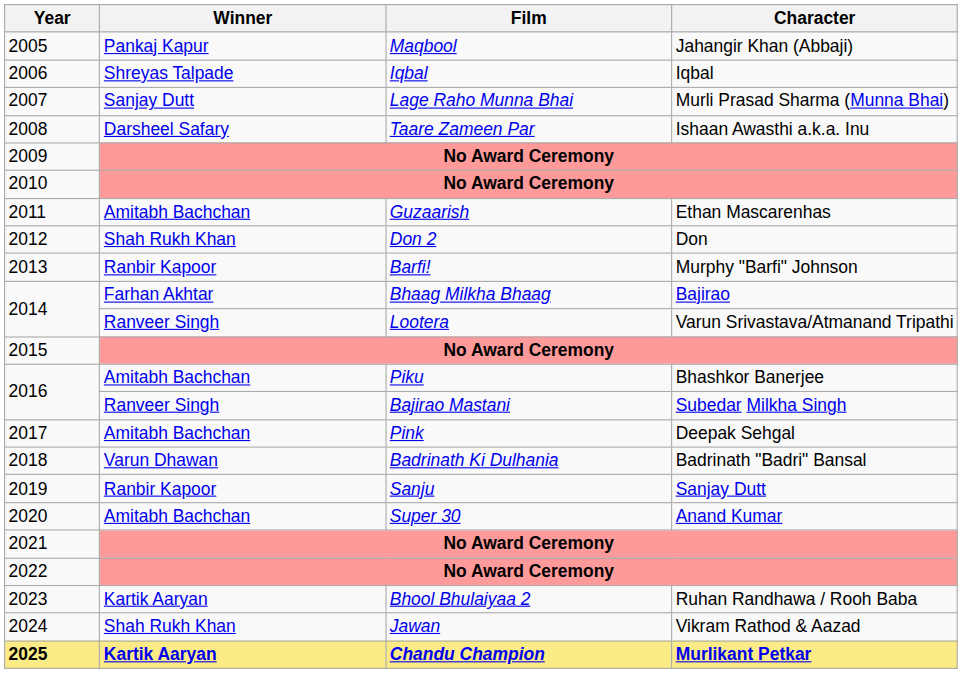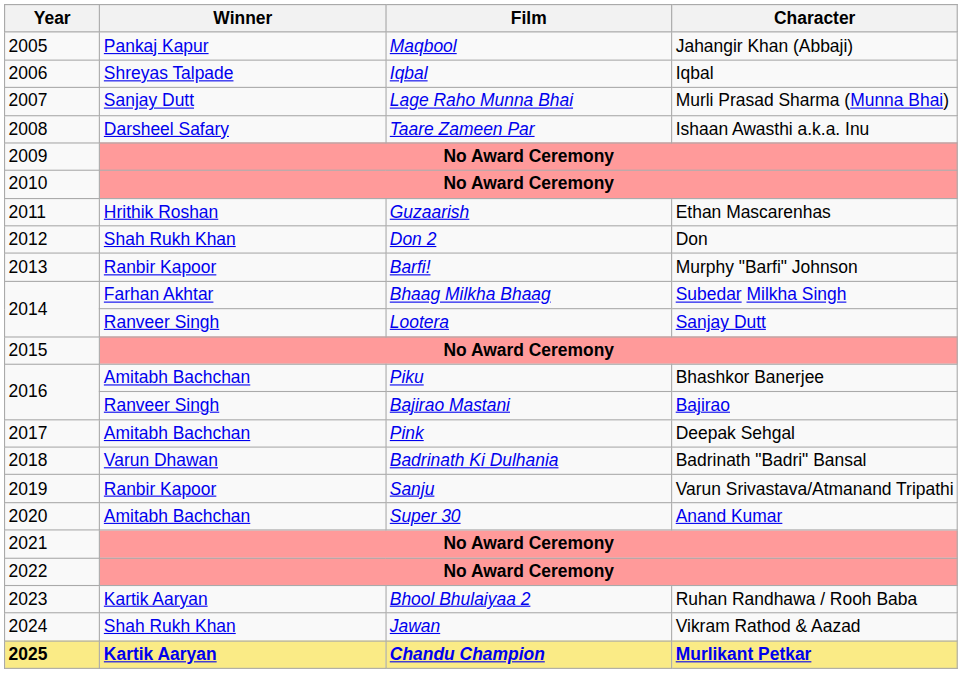2011 | Winner: Amitabh Bachchan -> Hrithik Roshan
2014 / Bhaag Milkha Bhaag | Character: Bajirao -> Subedar Milkha Singh
2014 / Lootera | Character: Varun Srivastava/Atmanand Tripathi -> Sanjay Dutt
2016 / Bajirao Mastani | Character: Subedar Milkha Singh -> Bajirao
2019 | Character: Sanjay Dutt -> Varun Srivastava/Atmanand Tripathi
